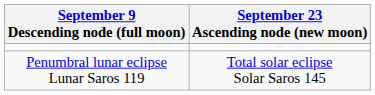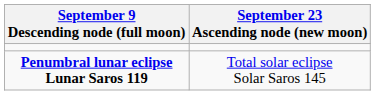row 3 | September 9 Descending node (full moon): normal -> bold
